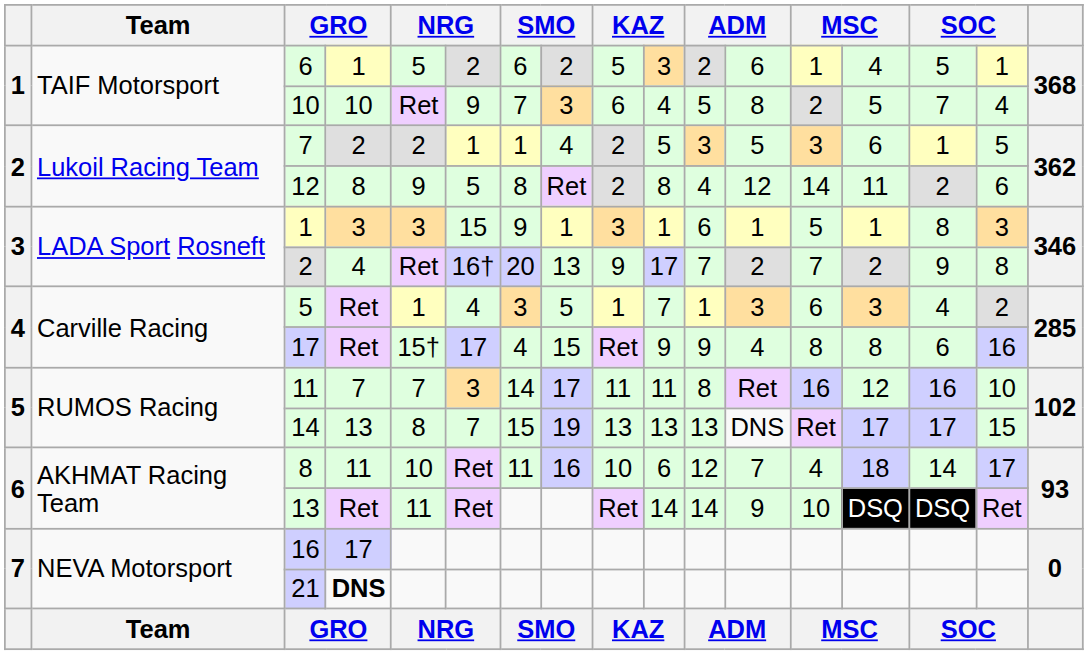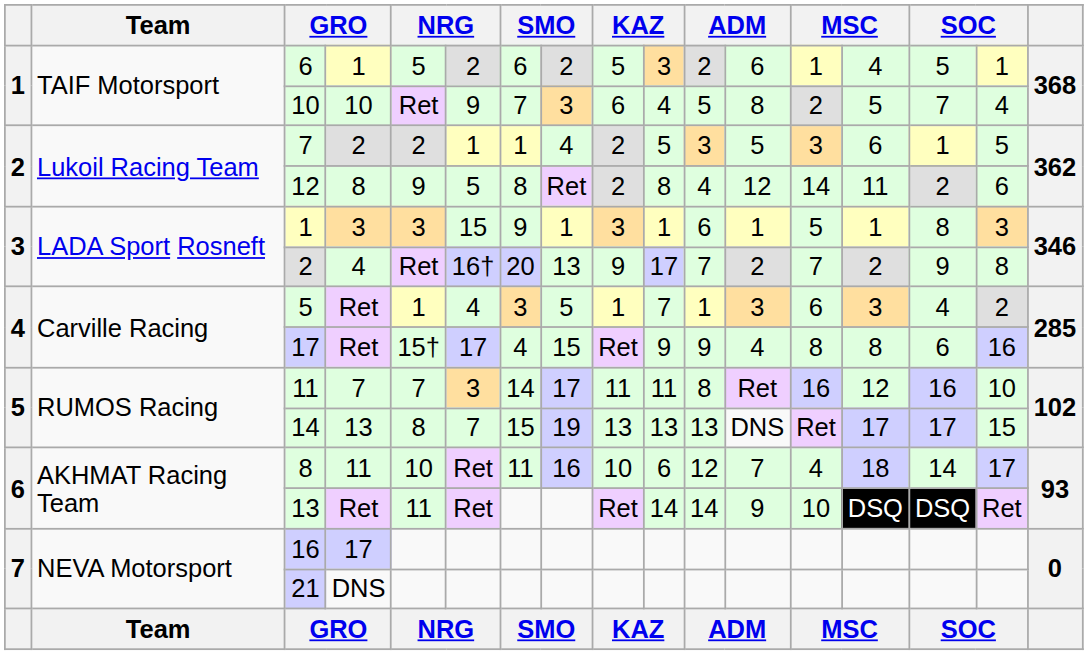21 | column 4: bold -> normal
